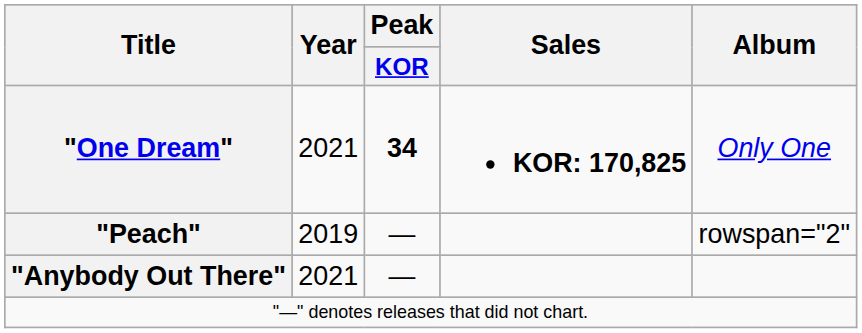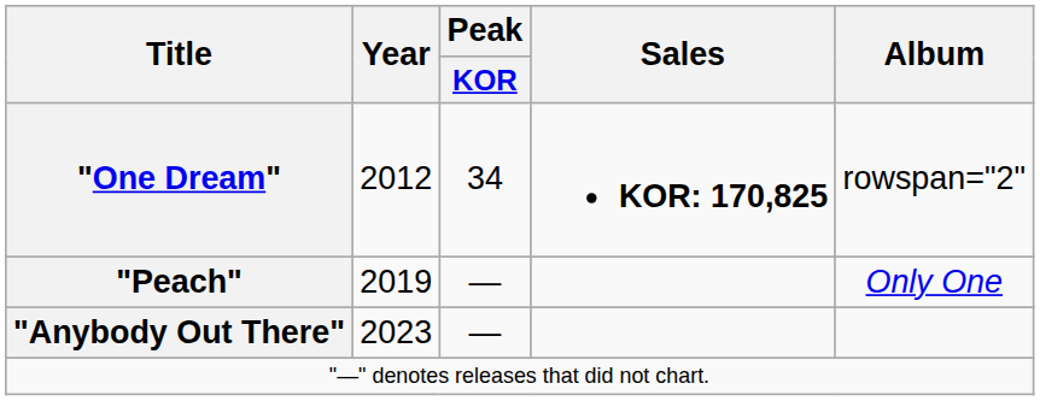"One Dream" | Year: 2021 -> 2012
"One Dream" | Peak / KOR: bold -> normal
"One Dream" | Album: Only One -> rowspan="2"
"Peach" | Album: rowspan="2" -> Only One
"Anybody Out There" | Year: 2021 -> 2023
